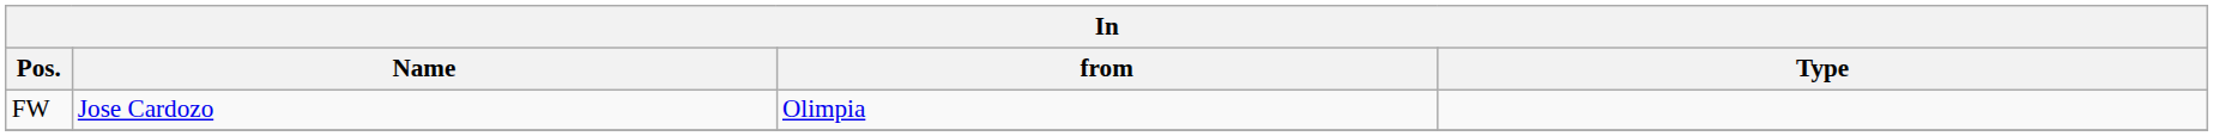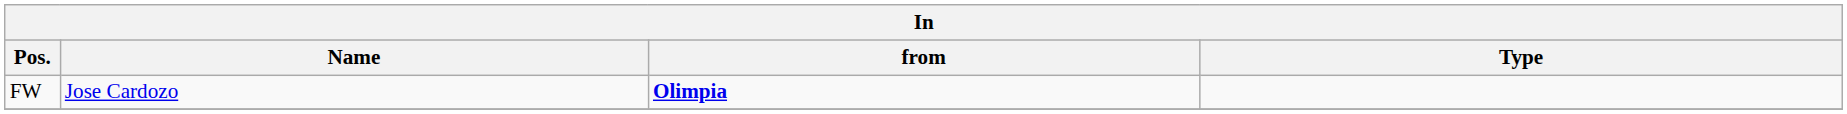FW | from: normal -> bold
